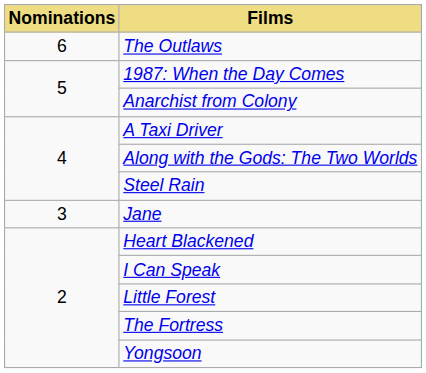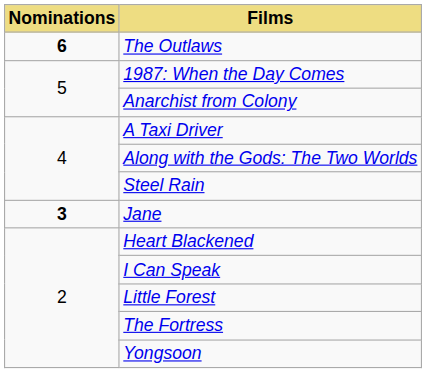The Outlaws | Nominations: normal -> bold
Jane | Nominations: normal -> bold
